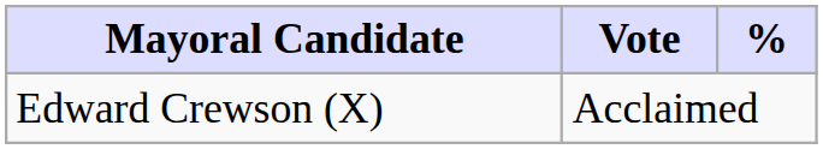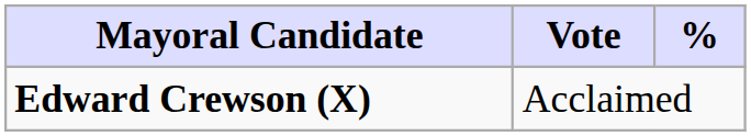Edward Crewson (X) | Mayoral Candidate: normal -> bold
